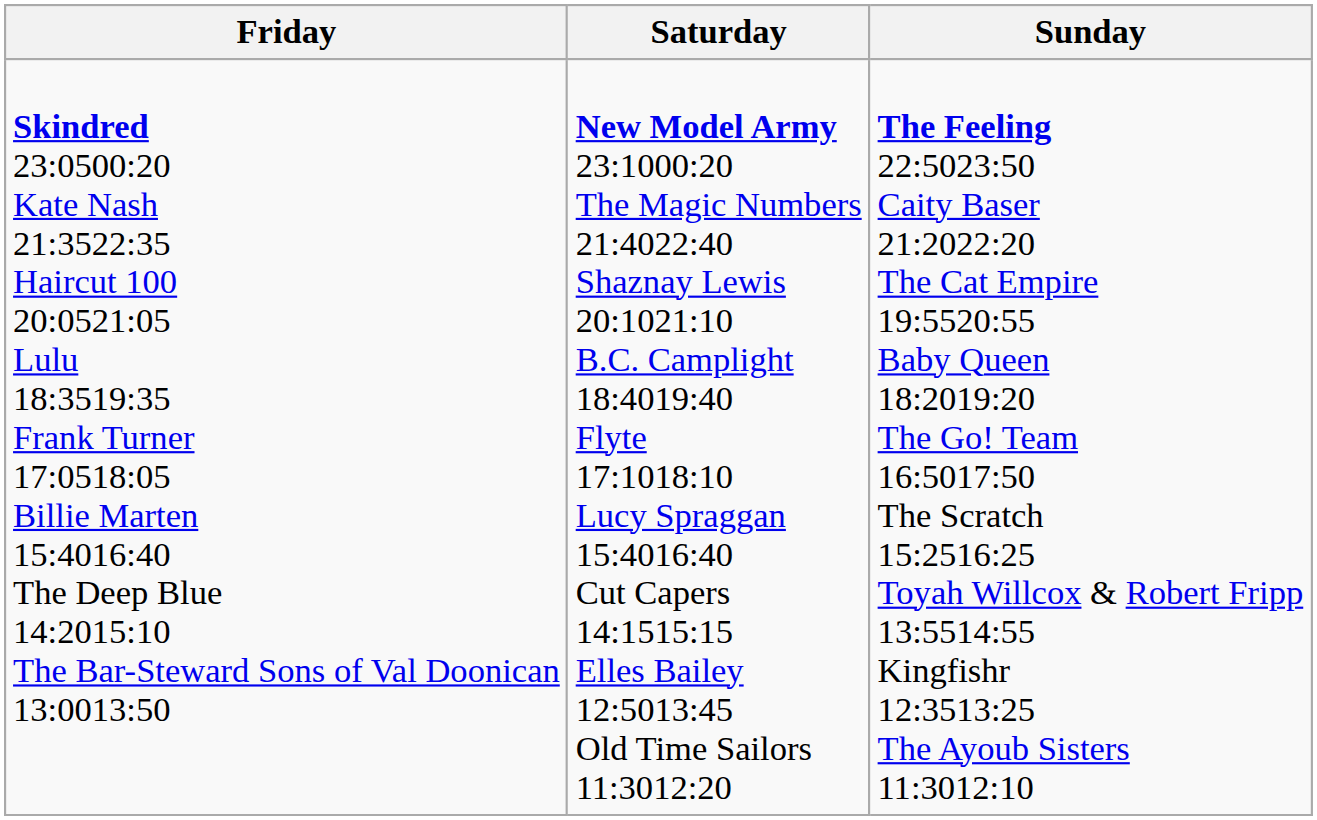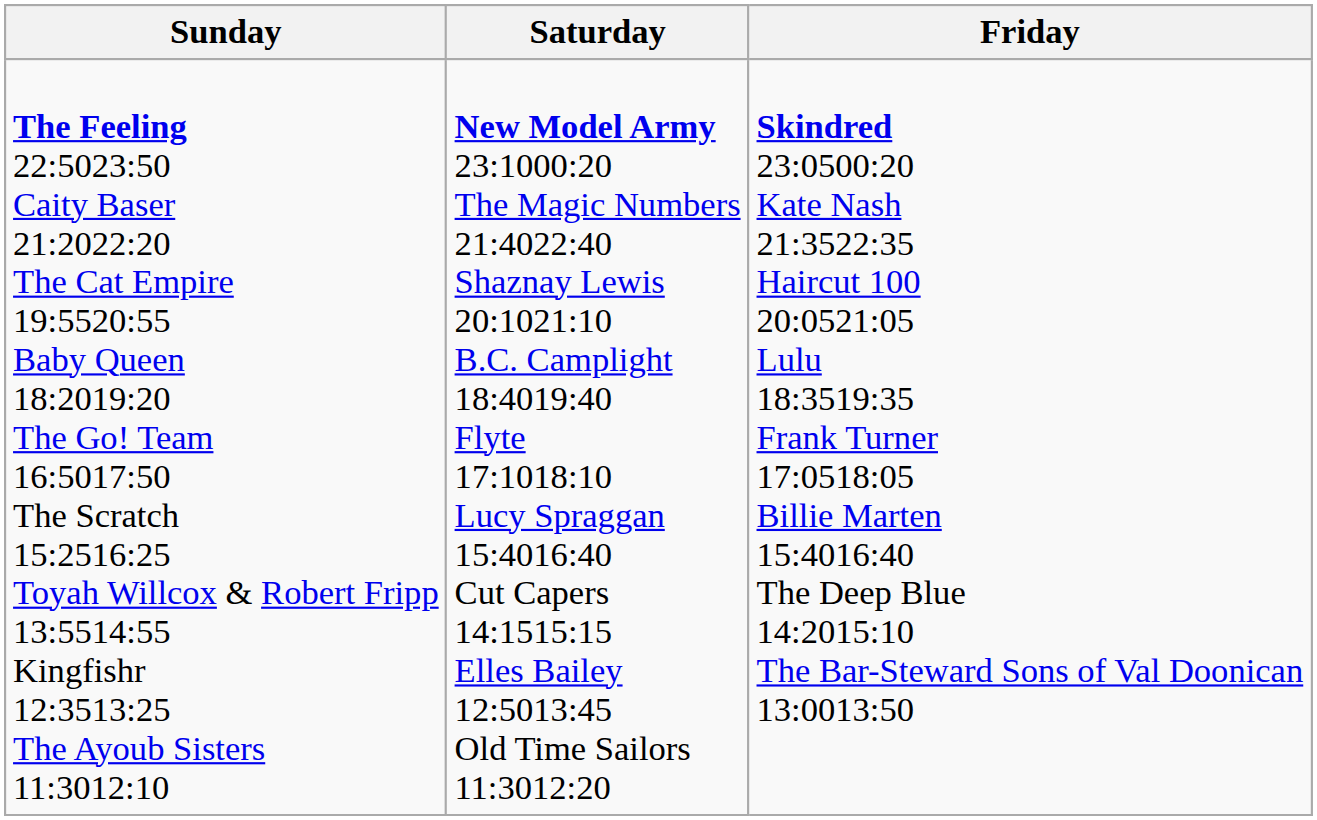columns swapped: Friday <-> Sunday
